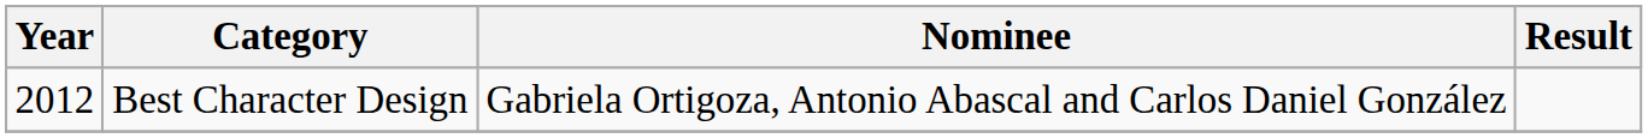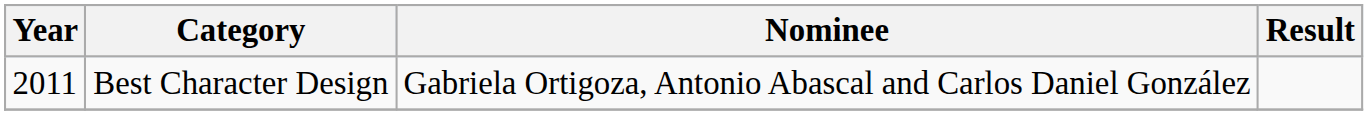Best Character Design | Year: 2012 -> 2011
